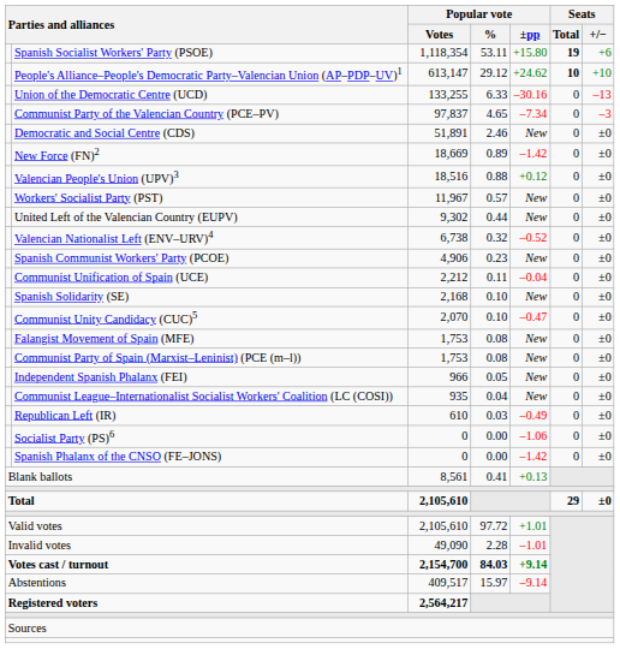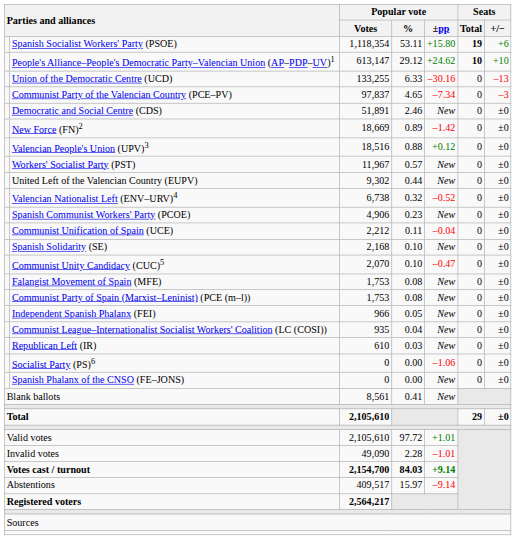Republican Left (IR) | Popular vote / ±pp: –0.49 -> New
Spanish Phalanx of the CNSO (FE–JONS) | Popular vote / ±pp: –1.42 -> New
Blank ballots | Popular vote / ±pp: +0.13 -> New
